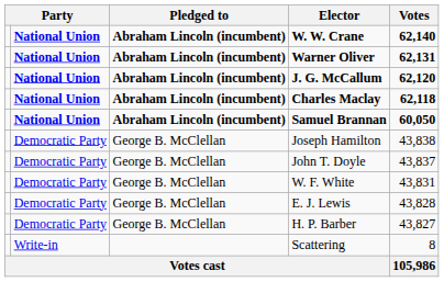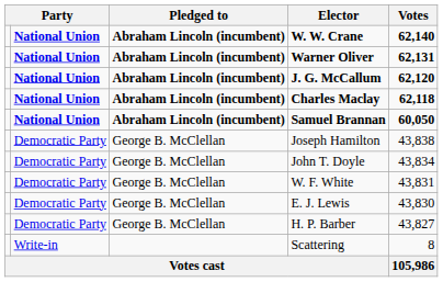John T. Doyle | Votes: 43,837 -> 43,834
E. J. Lewis | Votes: 43,828 -> 43,830
